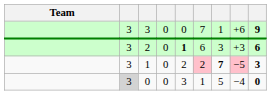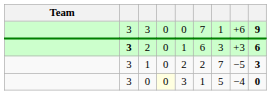row 3 | column 2: normal -> bold
row 3 | column 5: bold -> normal
row 4 | column 6: pink background -> no background
row 4 | column 7: bold -> normal
row 4 | column 8: pink background -> no background
row 5 | column 2: lightgrey background -> no background
row 5 | column 4: no background -> lightyellow background
